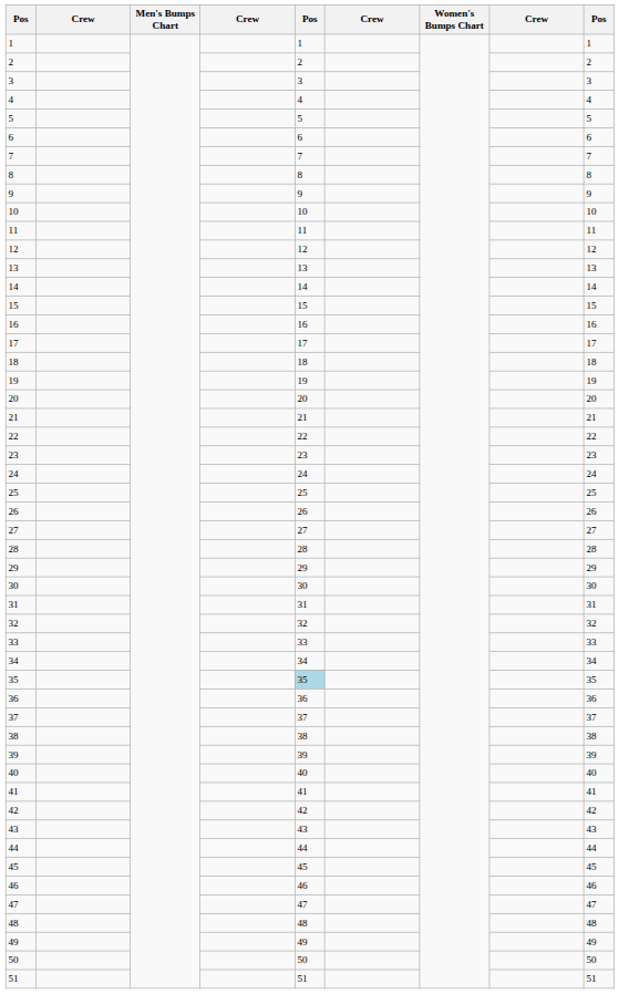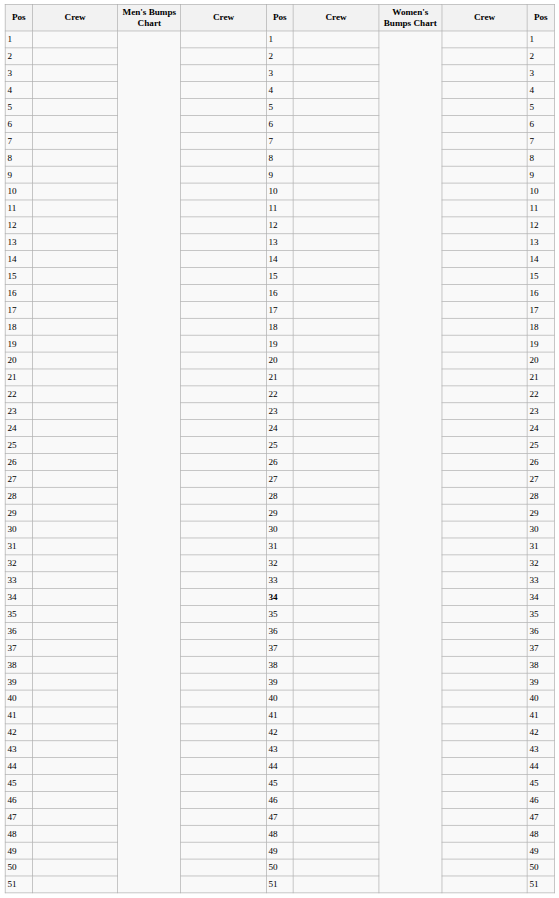row 35 | column 5: normal -> bold
row 36 | column 5: lightblue background -> no background
